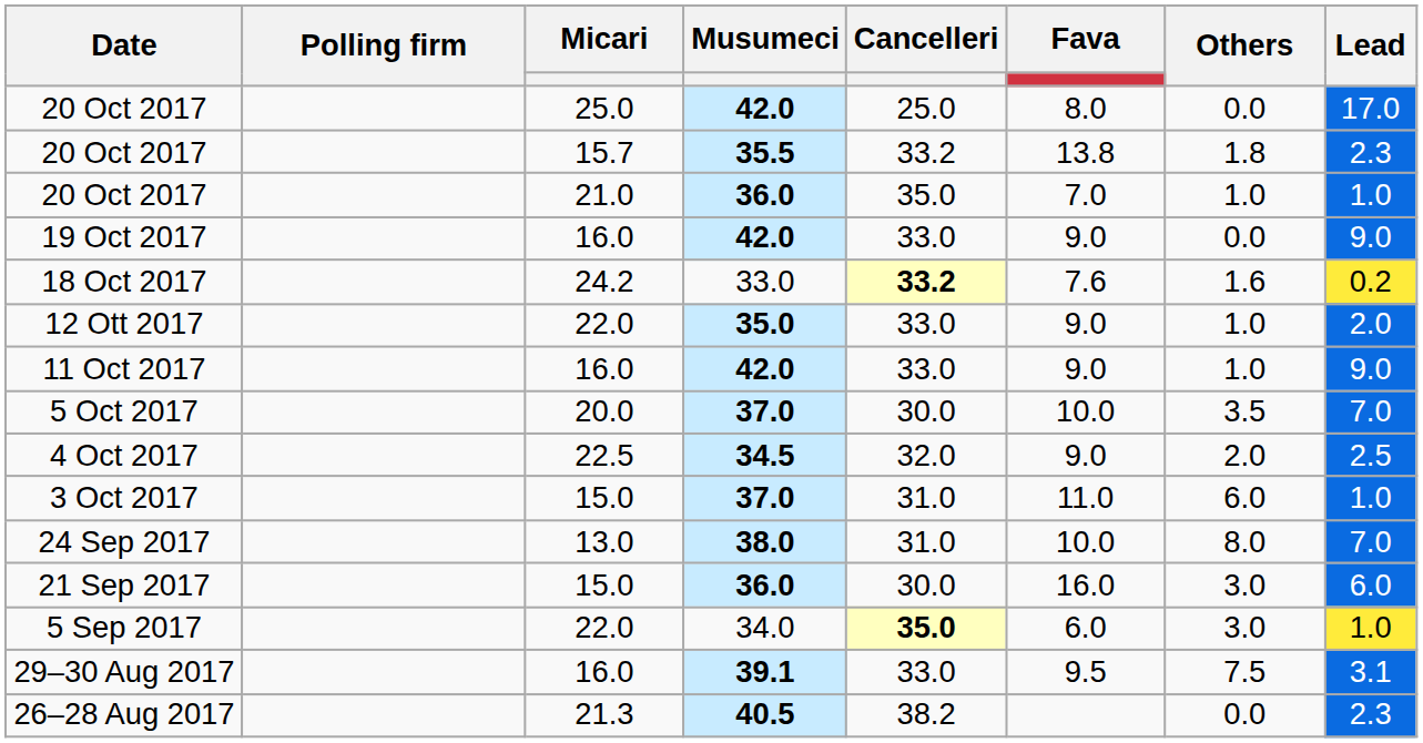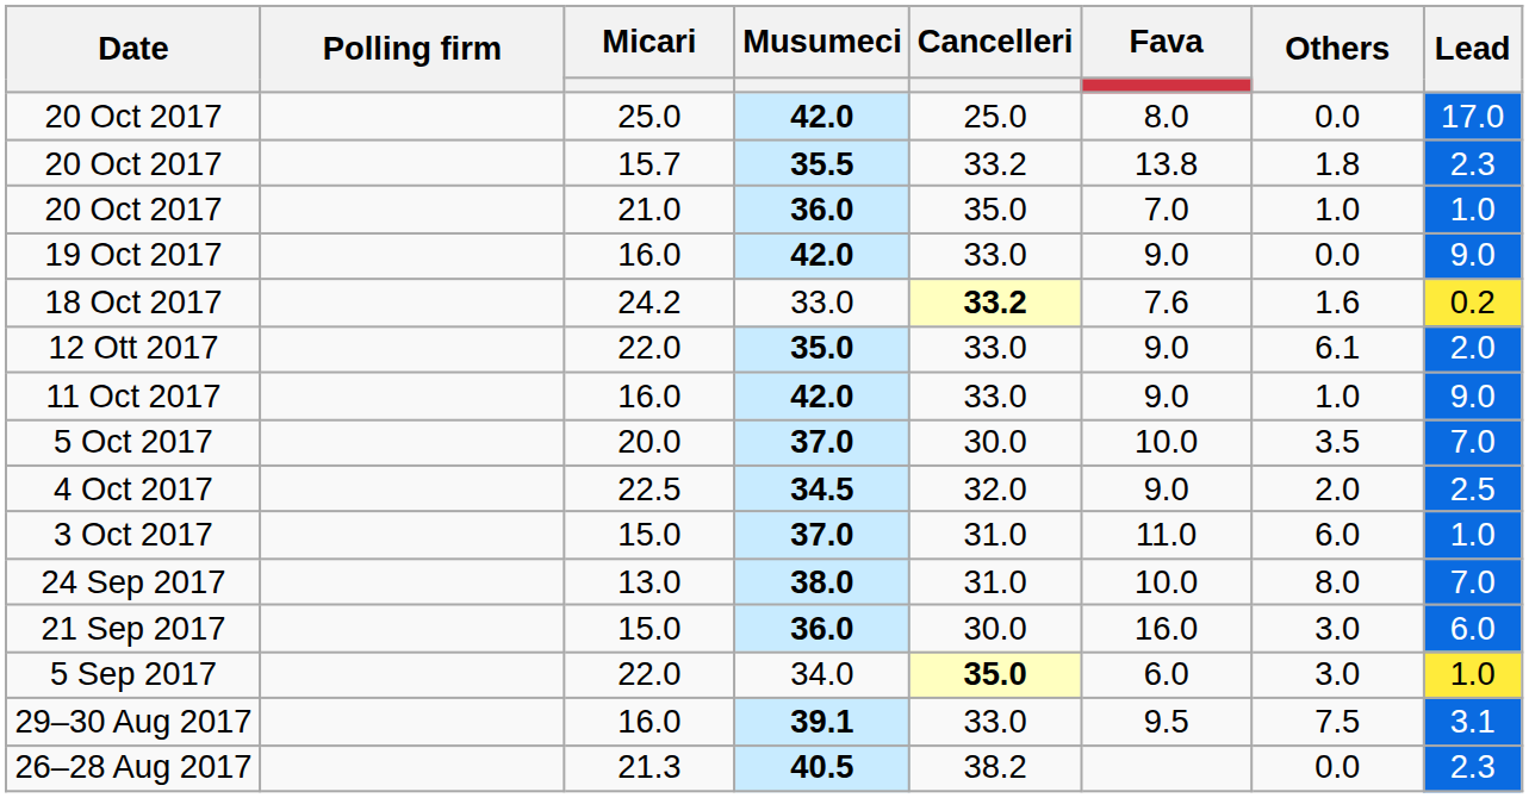12 Ott 2017 | Others: 1.0 -> 6.1
